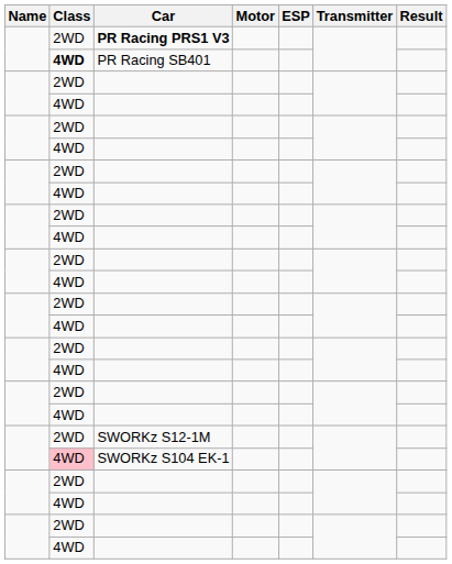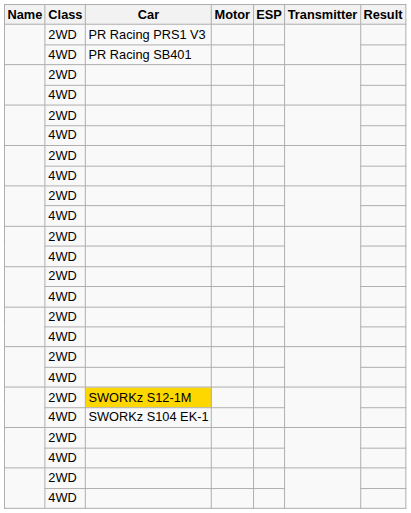PR Racing PRS1 V3 | Car: bold -> normal
PR Racing SB401 | Class: bold -> normal
SWORKz S12-1M | Car: no background -> gold background
SWORKz S104 EK-1 | Class: pink background -> no background
